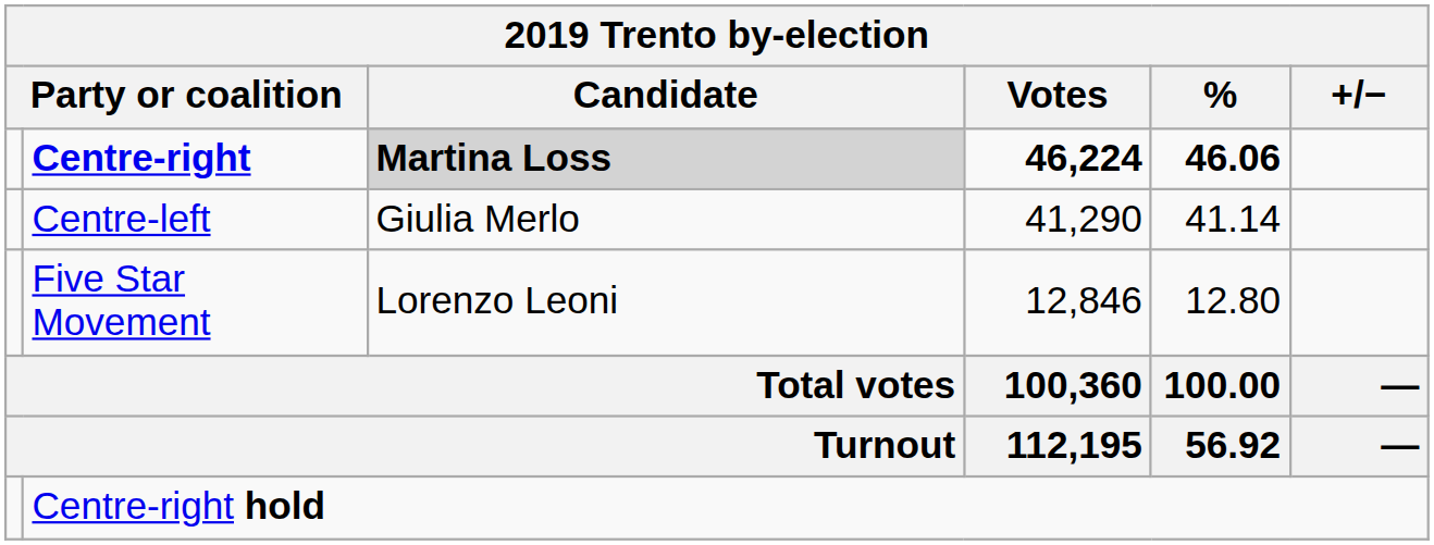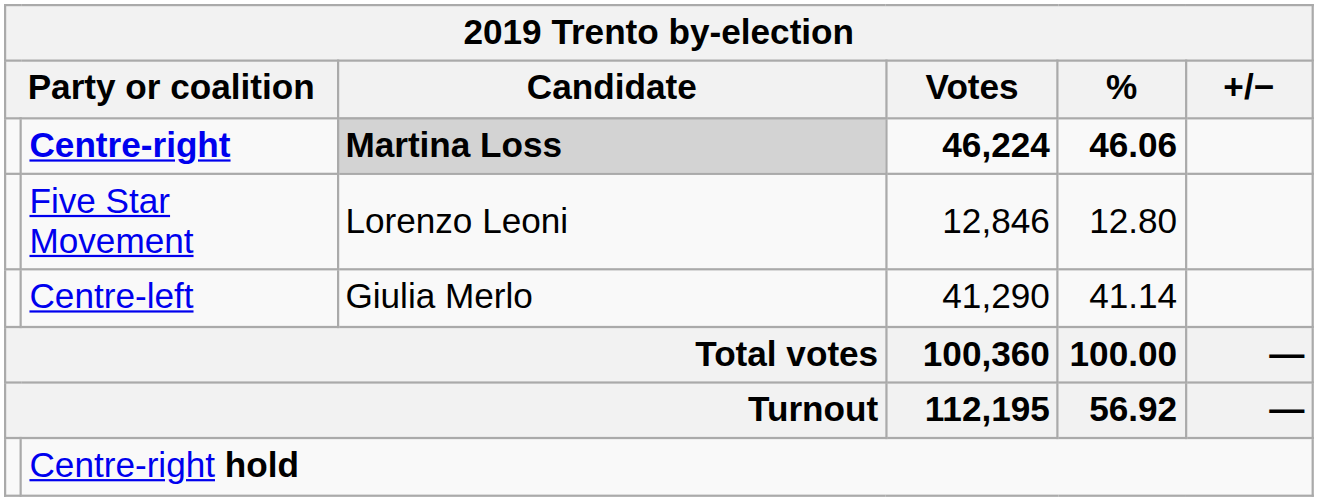rows swapped: Centre-left <-> Five Star Movement
